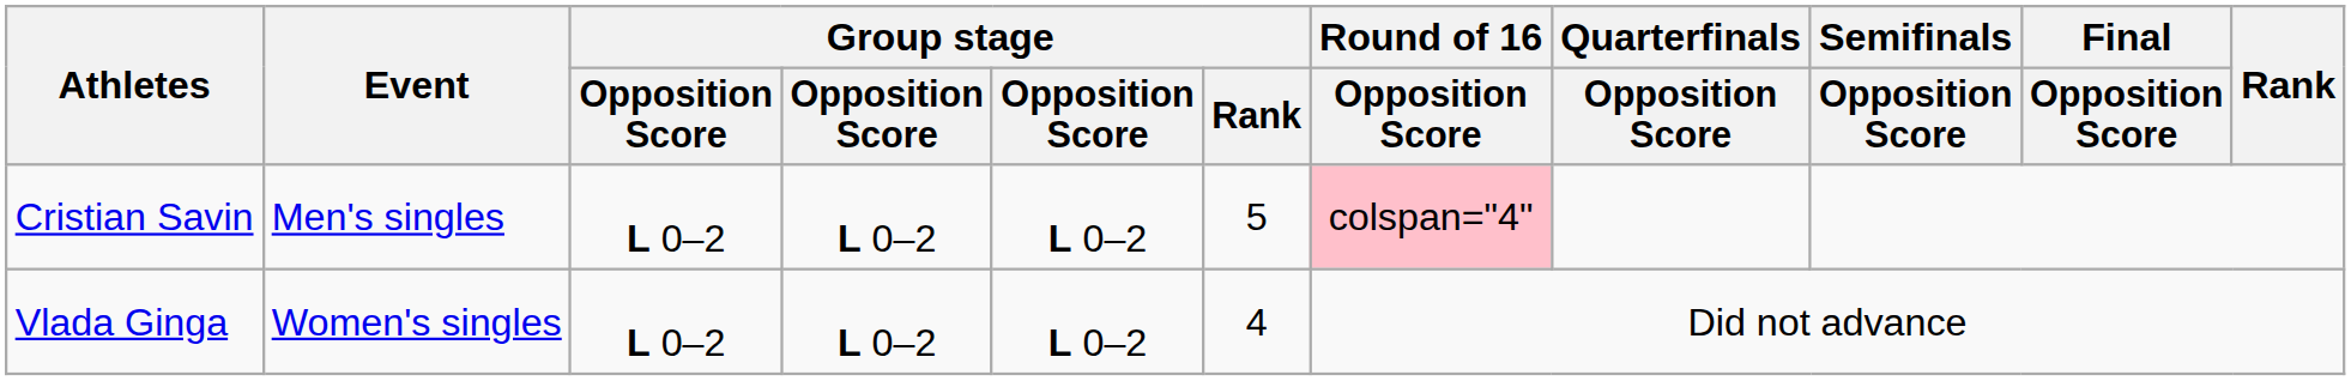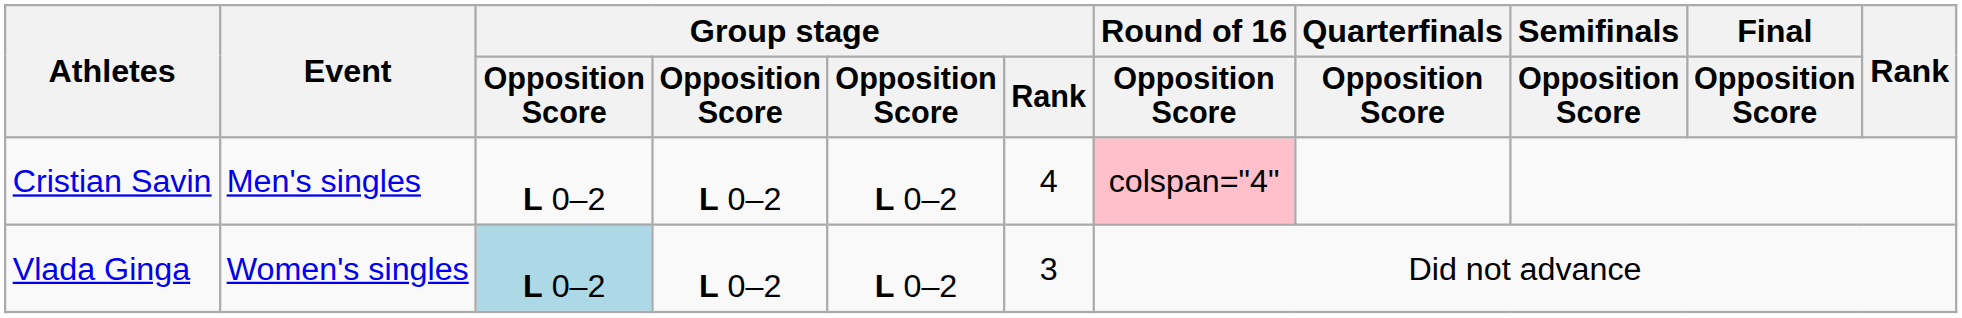Cristian Savin | Group stage / Rank: 5 -> 4
Vlada Ginga | column 3: no background -> lightblue background
Vlada Ginga | Group stage / Rank: 4 -> 3
